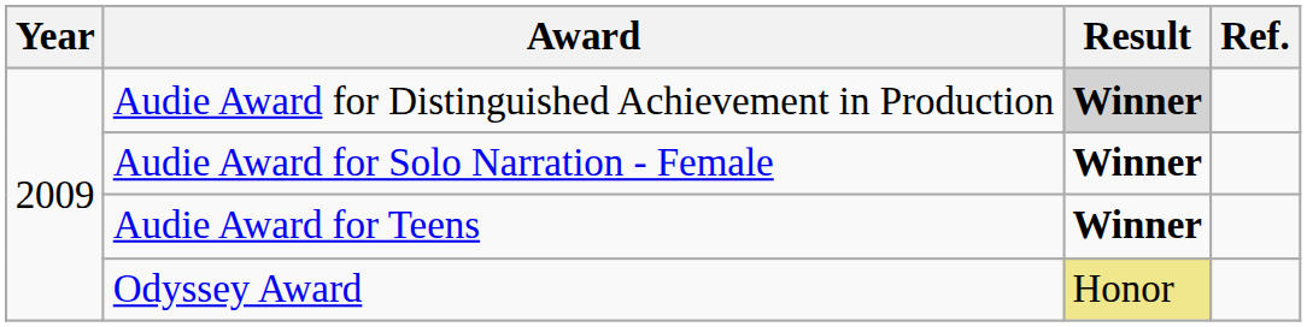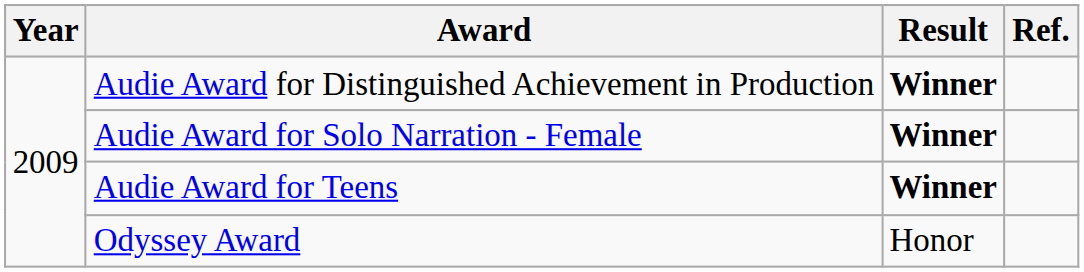Audie Award for Distinguished Achievement in Production | Result: lightgrey background -> no background
Odyssey Award | Result: khaki background -> no background
